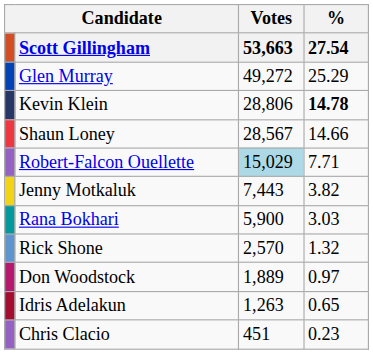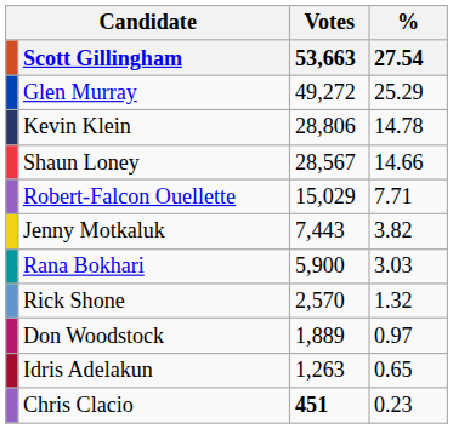Kevin Klein | %: bold -> normal
Robert-Falcon Ouellette | Votes: lightblue background -> no background
Chris Clacio | Votes: normal -> bold
